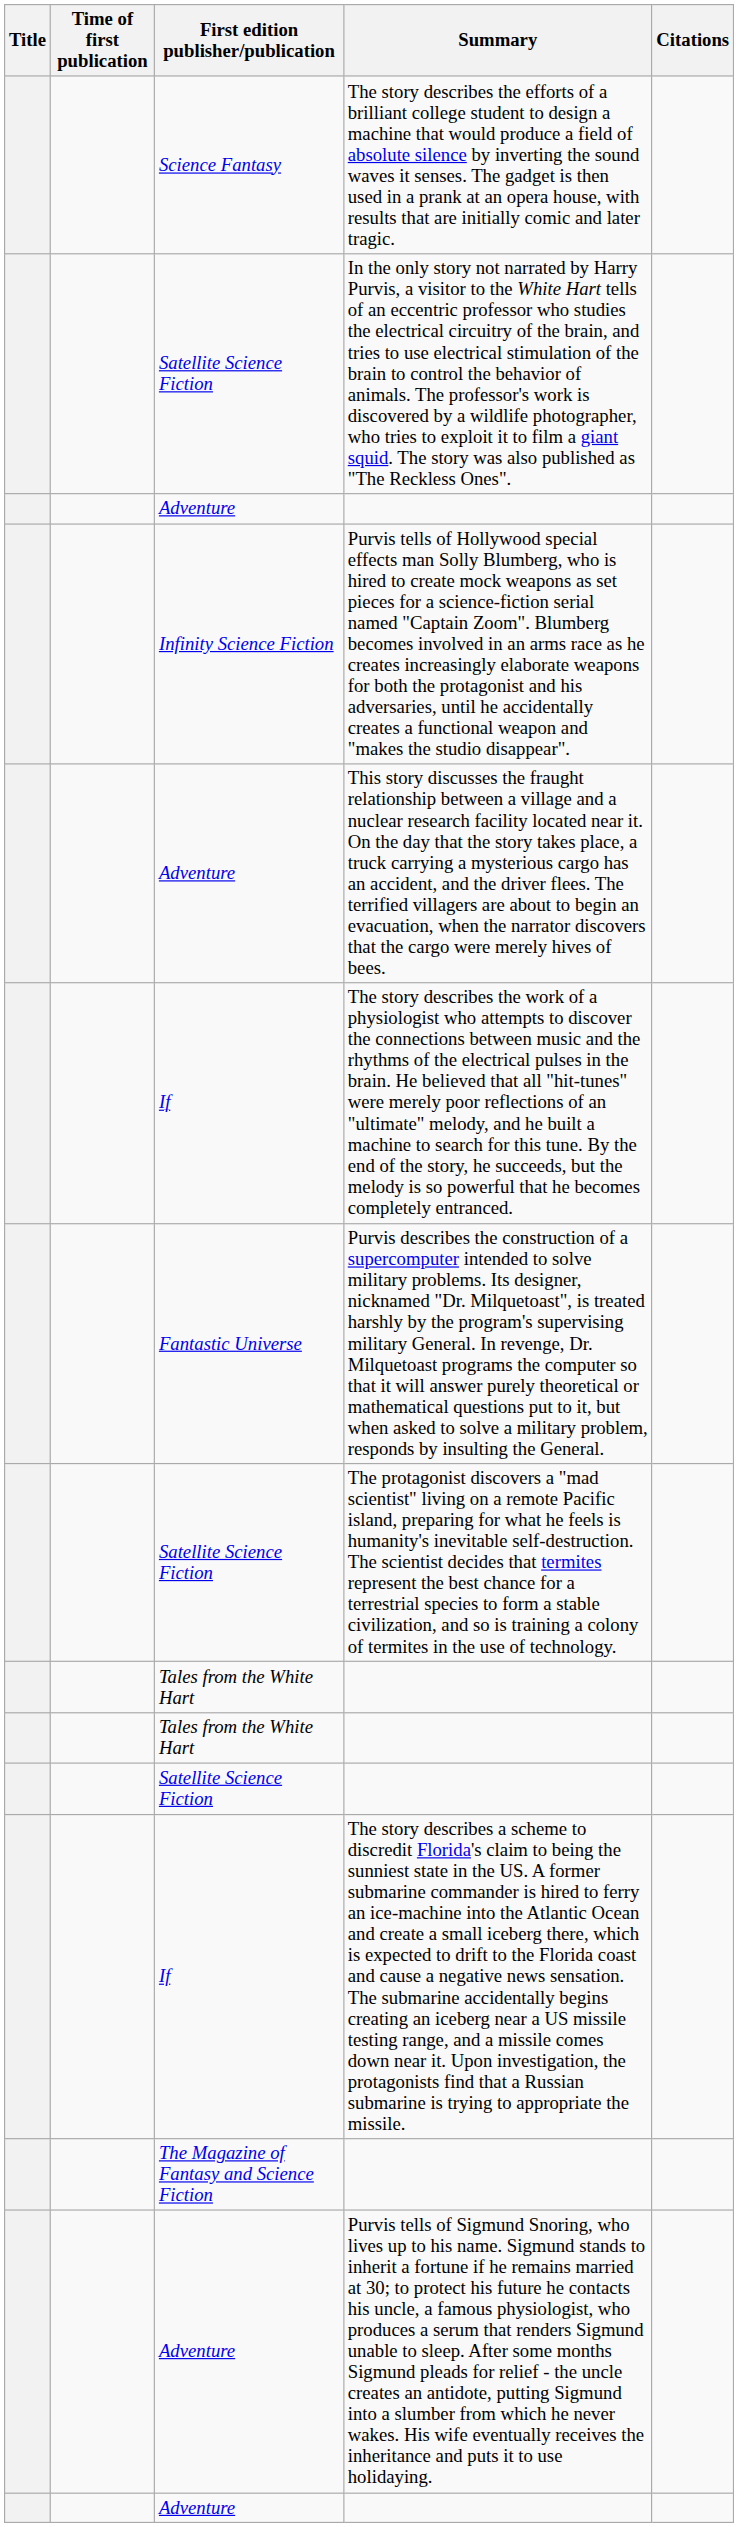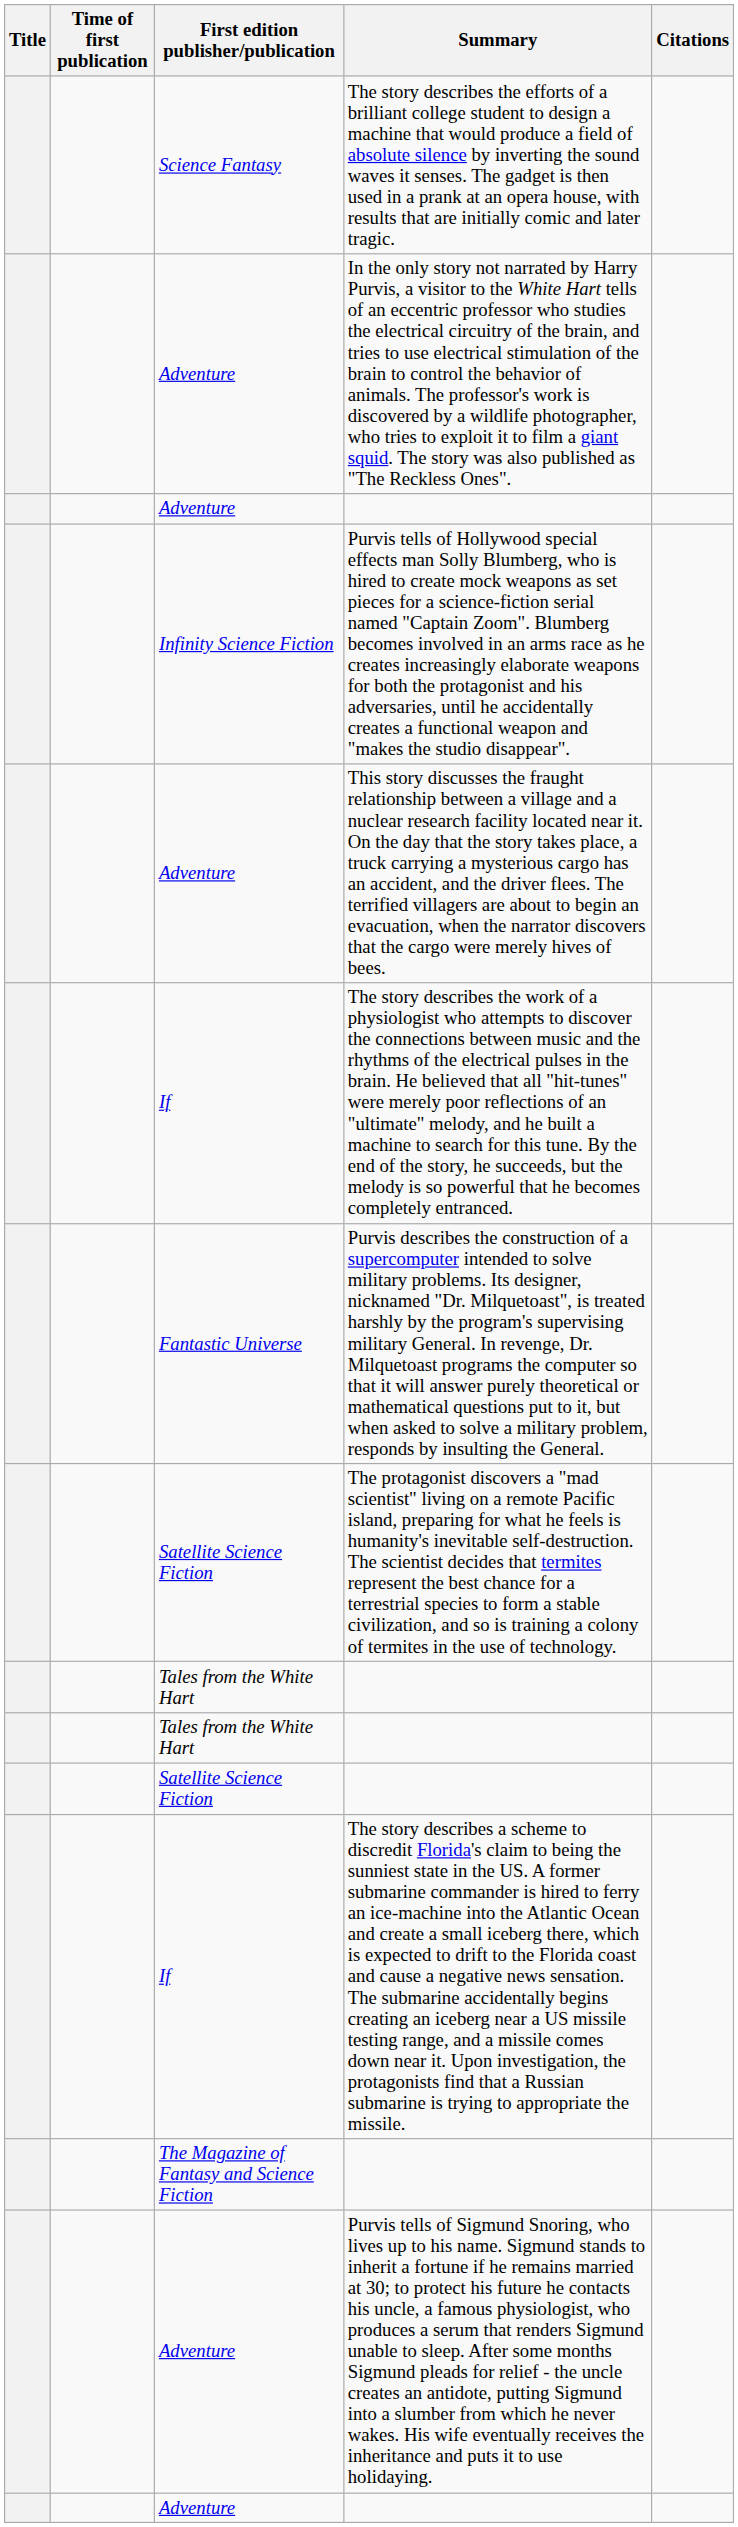row 3 | First edition publisher/publication: Satellite Science Fiction -> Adventure
